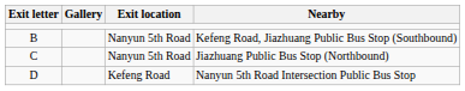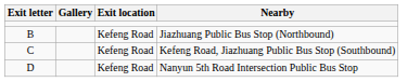B | Exit location: Nanyun 5th Road -> Kefeng Road
B | Nearby: Kefeng Road, Jiazhuang Public Bus Stop (Southbound) -> Jiazhuang Public Bus Stop (Northbound)
C | Exit location: Nanyun 5th Road -> Kefeng Road
C | Nearby: Jiazhuang Public Bus Stop (Northbound) -> Kefeng Road, Jiazhuang Public Bus Stop (Southbound)
